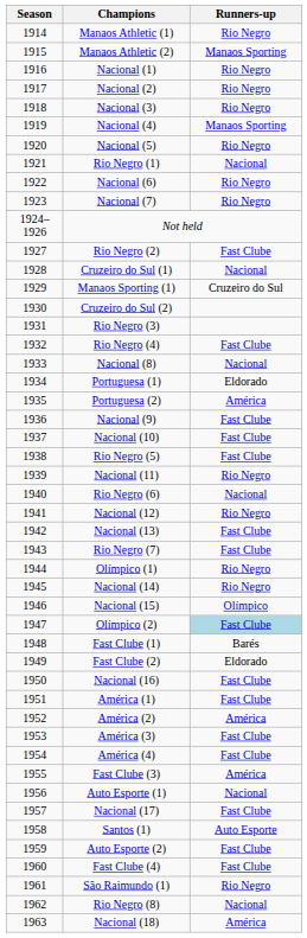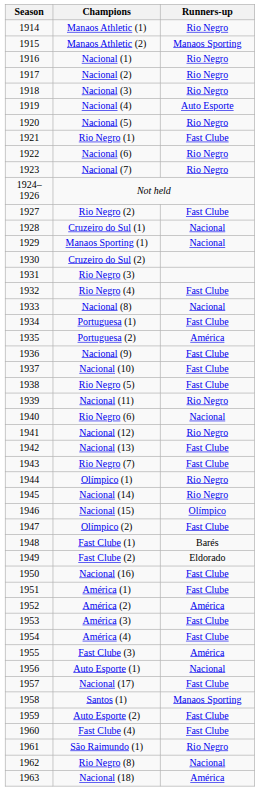Nacional (4) | Runners-up: Manaos Sporting -> Auto Esporte
Rio Negro (1) | Runners-up: Nacional -> Fast Clube
Manaos Sporting (1) | Runners-up: Cruzeiro do Sul -> Nacional
Portuguesa (1) | Runners-up: Eldorado -> Fast Clube
Olímpico (2) | Runners-up: lightblue background -> no background
Santos (1) | Runners-up: Auto Esporte -> Manaos Sporting
